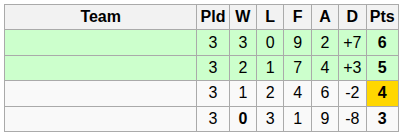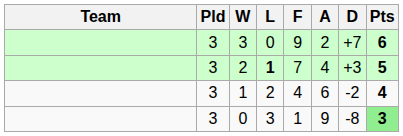row 3 | L: normal -> bold
row 4 | Pts: gold background -> no background
row 5 | W: bold -> normal
row 5 | Pts: no background -> lightgreen background
